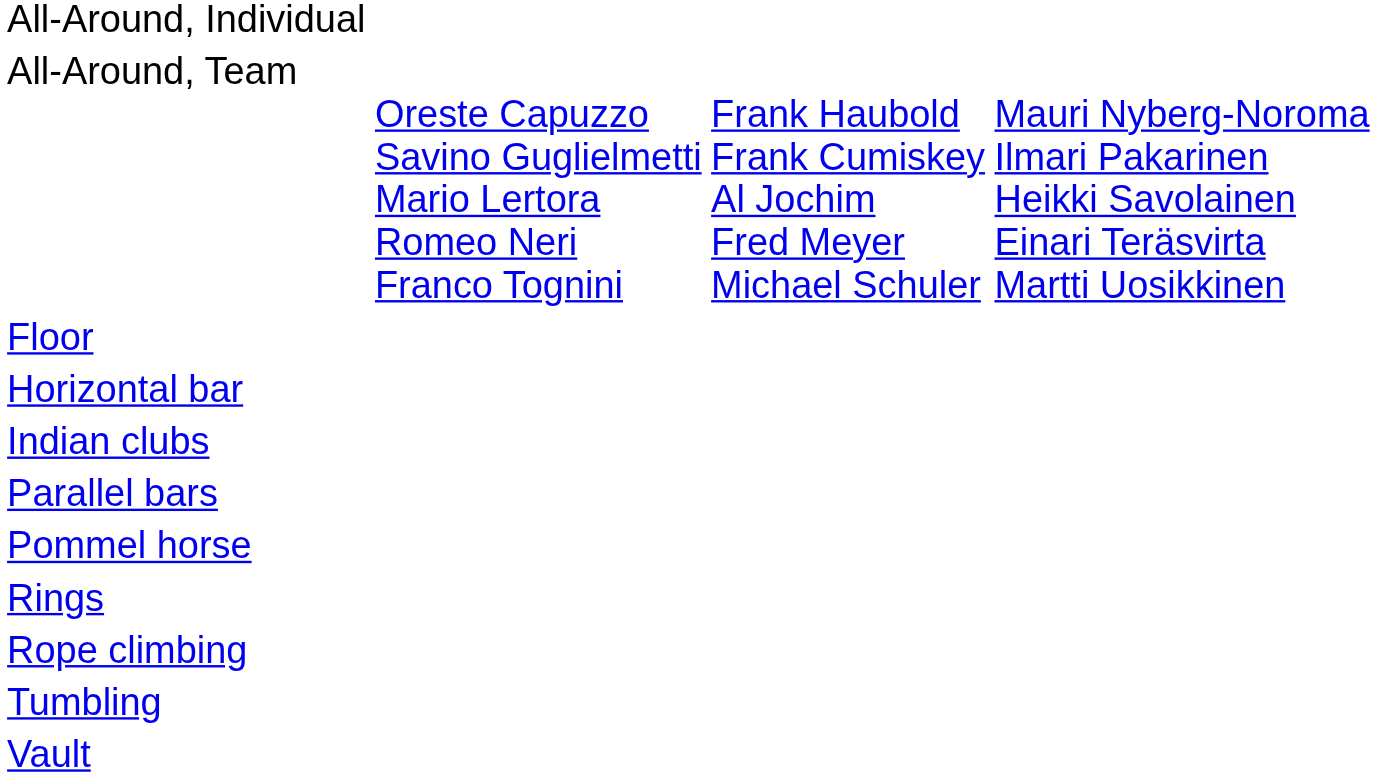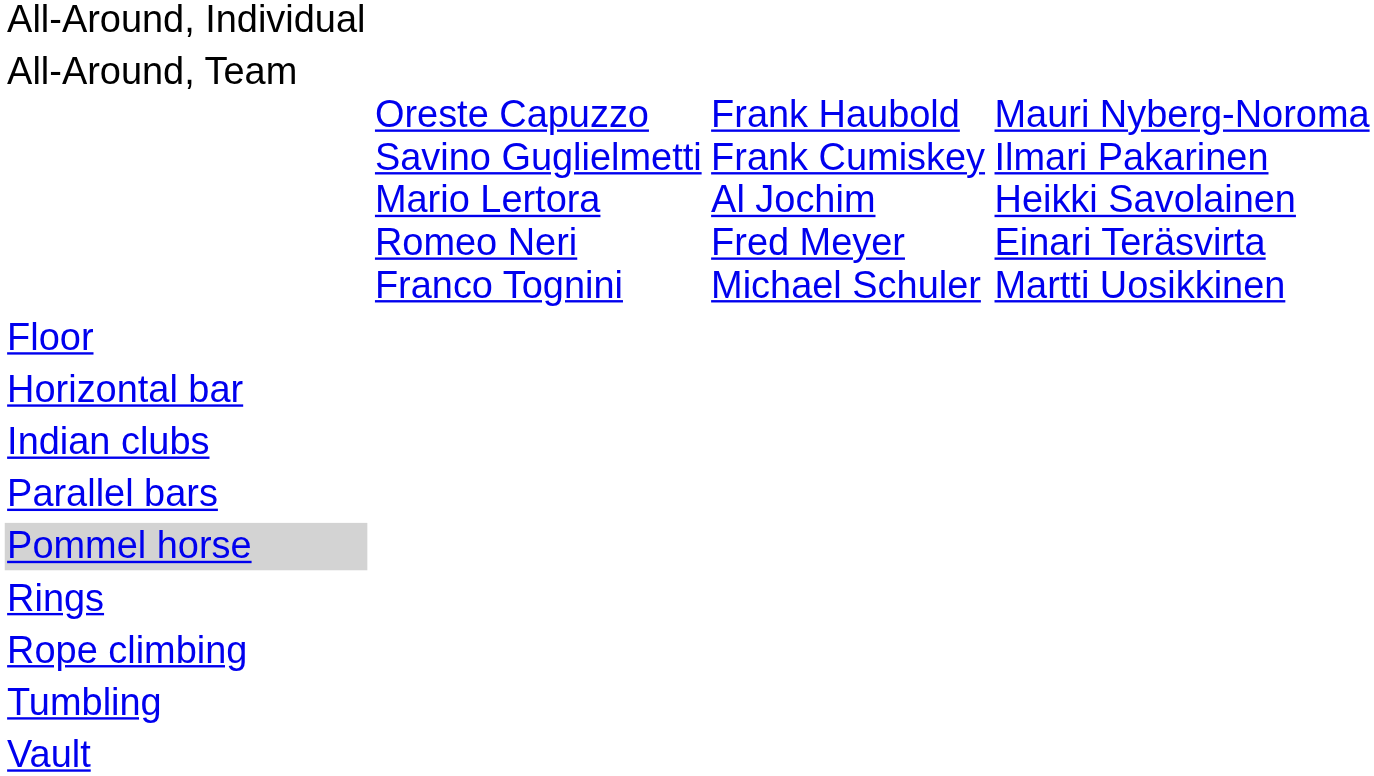Pommel horse | column 1: no background -> lightgrey background
